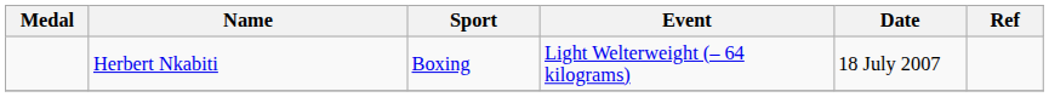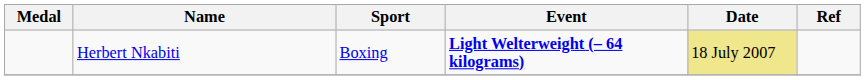Herbert Nkabiti | Event: normal -> bold
Herbert Nkabiti | Date: no background -> khaki background
